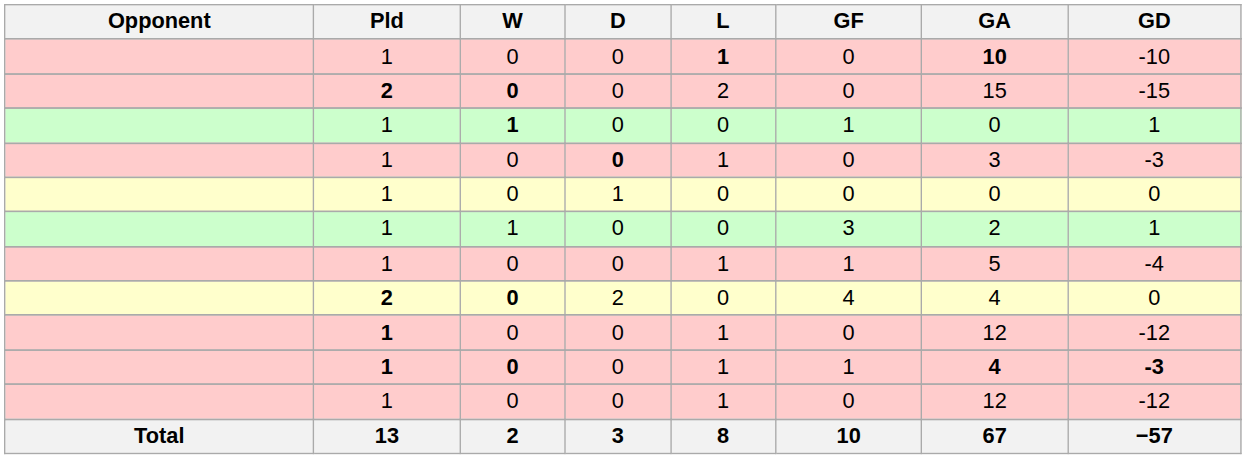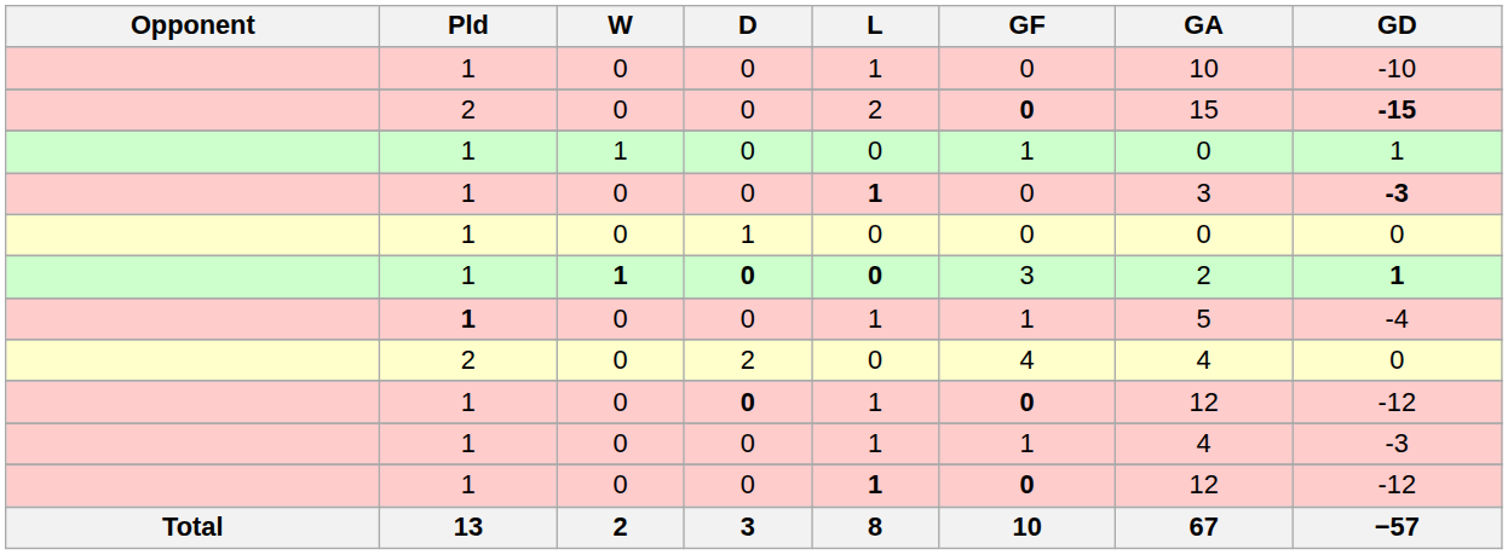row 2 | L: bold -> normal
row 2 | GA: bold -> normal
row 3 | Pld: bold -> normal
row 3 | W: bold -> normal
row 3 | GF: normal -> bold
row 3 | GD: normal -> bold
row 4 | W: bold -> normal
row 5 | D: bold -> normal
row 5 | L: normal -> bold
row 5 | GD: normal -> bold
row 7 | W: normal -> bold
row 7 | D: normal -> bold
row 7 | L: normal -> bold
row 7 | GD: normal -> bold
row 8 | Pld: normal -> bold
row 9 | Pld: bold -> normal
row 9 | W: bold -> normal
row 10 | Pld: bold -> normal
row 10 | D: normal -> bold
row 10 | GF: normal -> bold
row 11 | Pld: bold -> normal
row 11 | W: bold -> normal
row 11 | GA: bold -> normal
row 11 | GD: bold -> normal
row 12 | L: normal -> bold
row 12 | GF: normal -> bold
